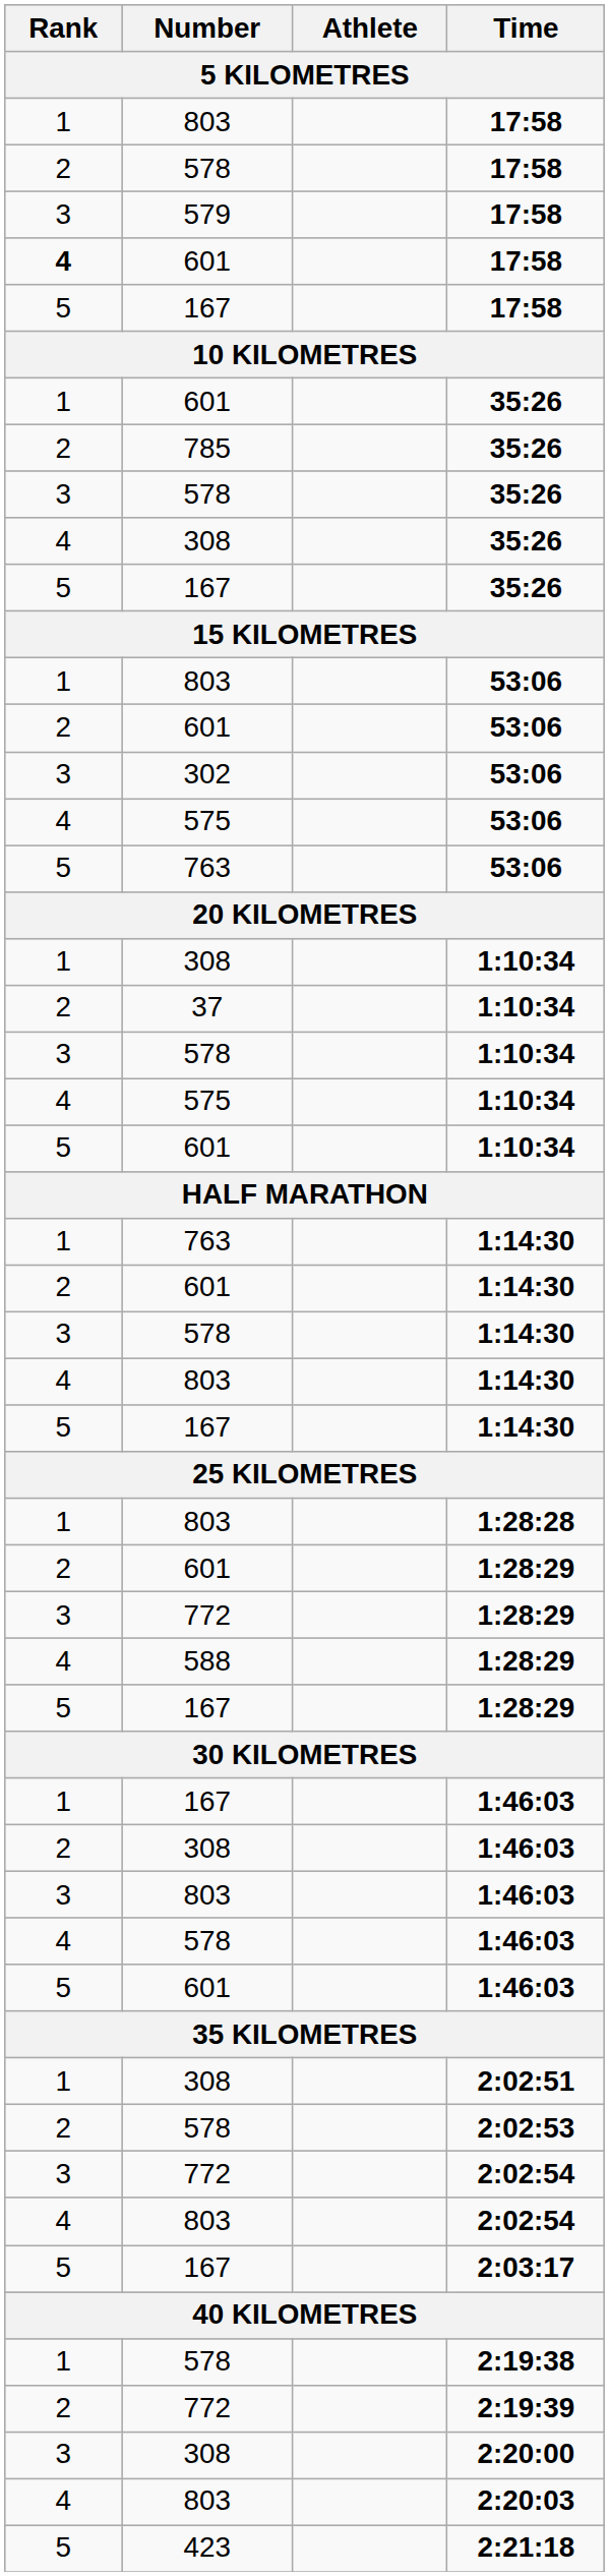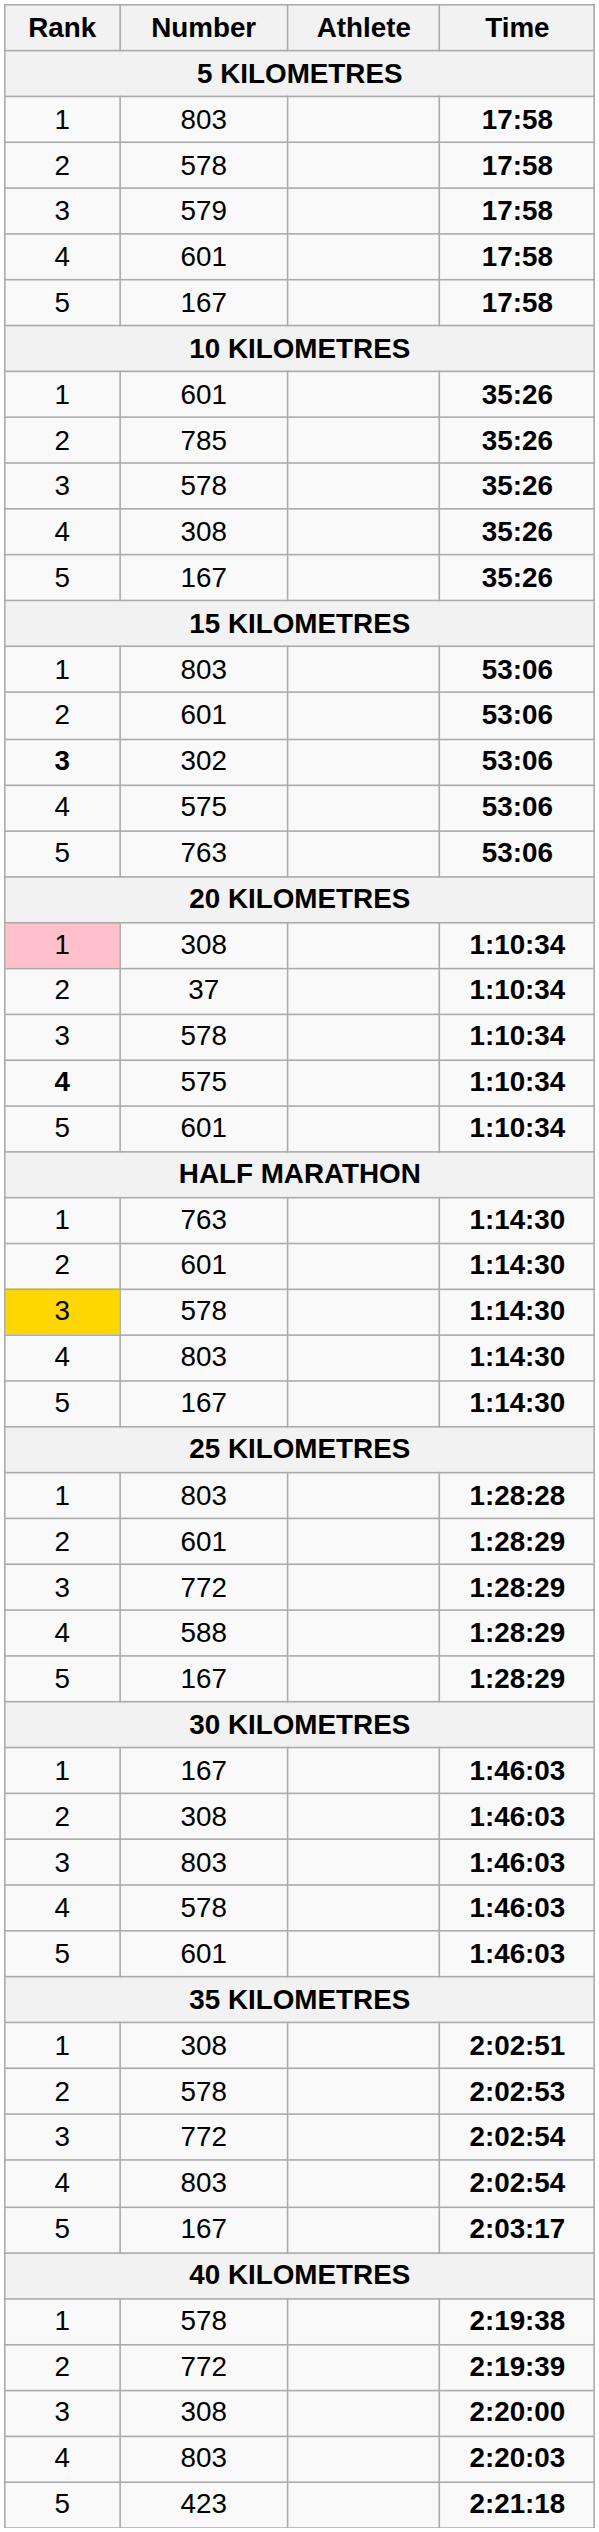601 / 17:58 | Rank: bold -> normal
302 / 53:06 | Rank: normal -> bold
308 / 1:10:34 | Rank: no background -> pink background
575 / 1:10:34 | Rank: normal -> bold
578 / 1:14:30 | Rank: no background -> gold background
